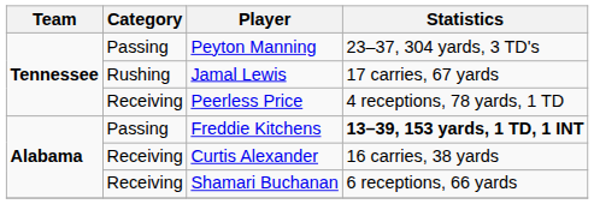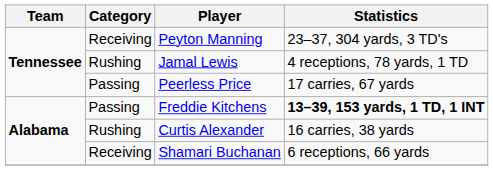Peyton Manning | Category: Passing -> Receiving
Jamal Lewis | Statistics: 17 carries, 67 yards -> 4 receptions, 78 yards, 1 TD
Peerless Price | Category: Receiving -> Passing
Peerless Price | Statistics: 4 receptions, 78 yards, 1 TD -> 17 carries, 67 yards
Curtis Alexander | Category: Receiving -> Rushing
